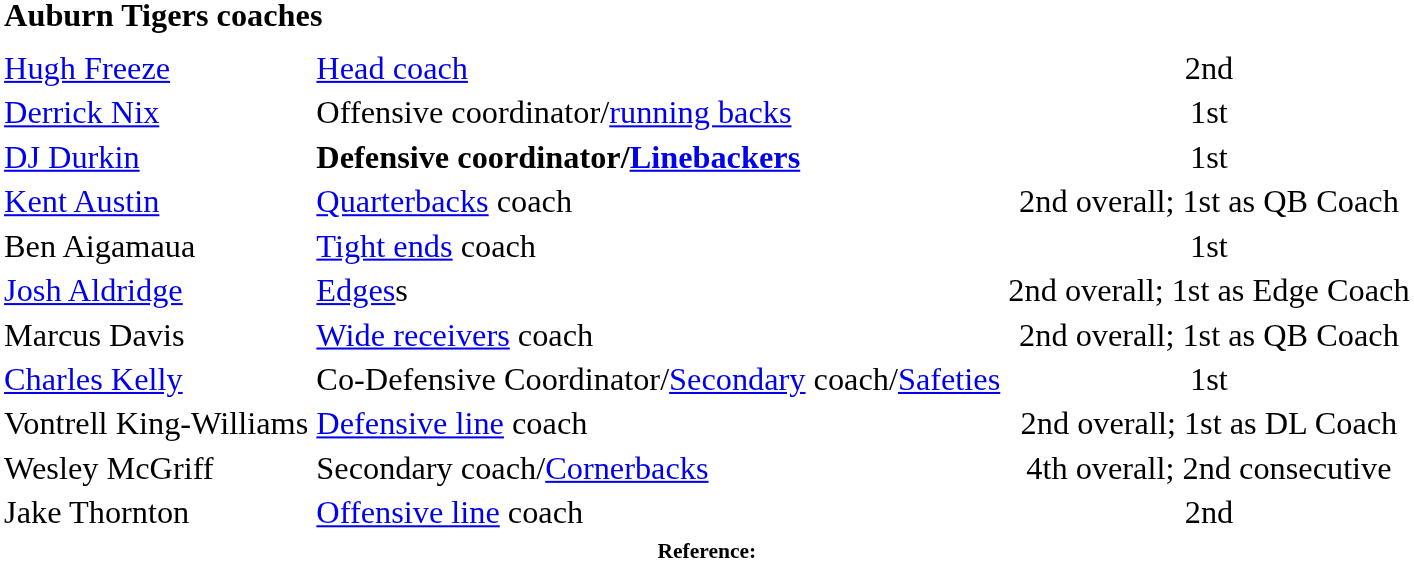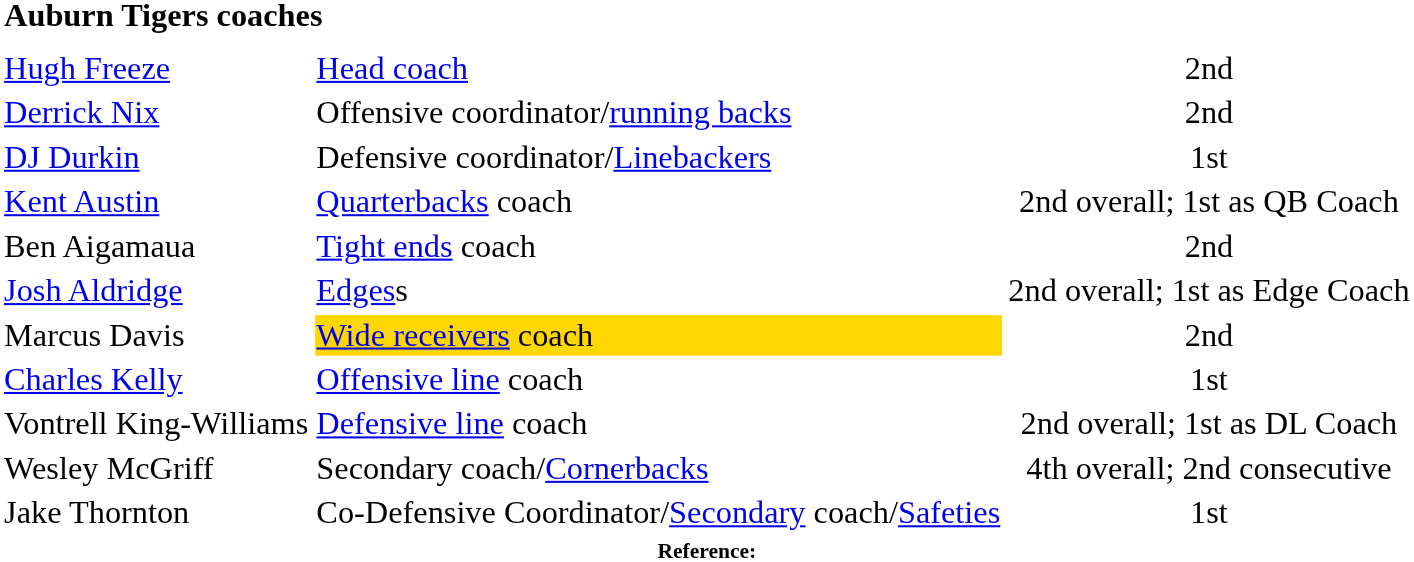Derrick Nix | column 3: 1st -> 2nd
DJ Durkin | column 2: bold -> normal
Ben Aigamaua | column 3: 1st -> 2nd
Marcus Davis | column 2: no background -> gold background
Marcus Davis | column 3: 2nd overall; 1st as QB Coach -> 2nd
Charles Kelly | column 2: Co-Defensive Coordinator/Secondary coach/Safeties -> Offensive line coach
Jake Thornton | column 2: Offensive line coach -> Co-Defensive Coordinator/Secondary coach/Safeties
Jake Thornton | column 3: 2nd -> 1st
